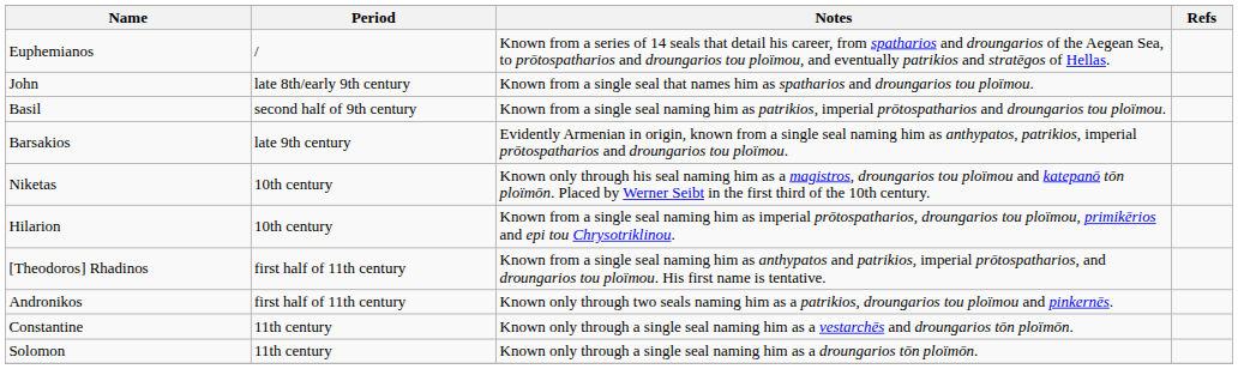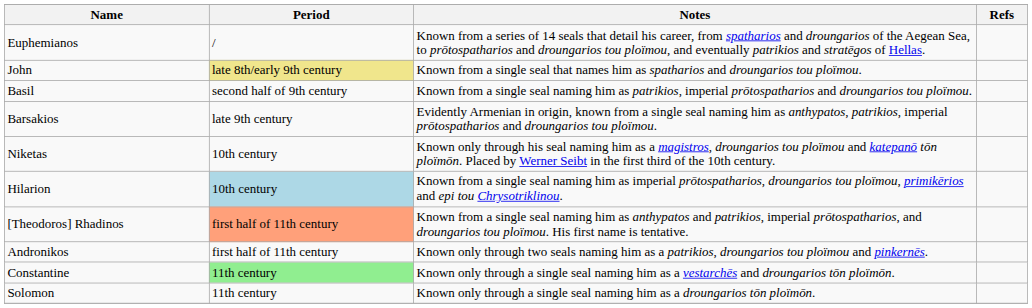John | Period: no background -> khaki background
Hilarion | Period: no background -> lightblue background
[Theodoros] Rhadinos | Period: no background -> lightsalmon background
Constantine | Period: no background -> lightgreen background
